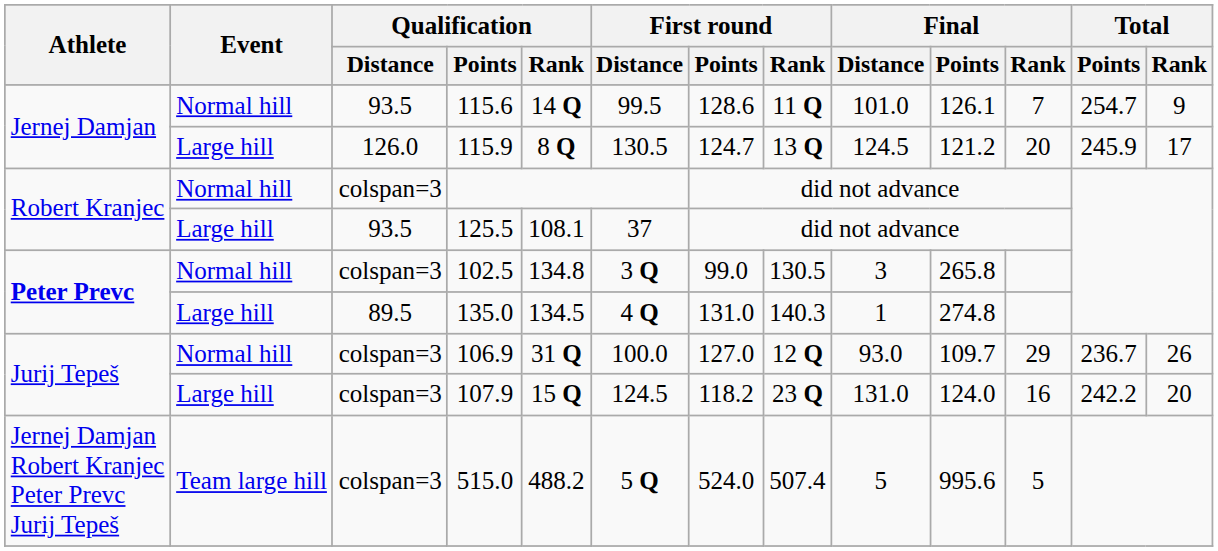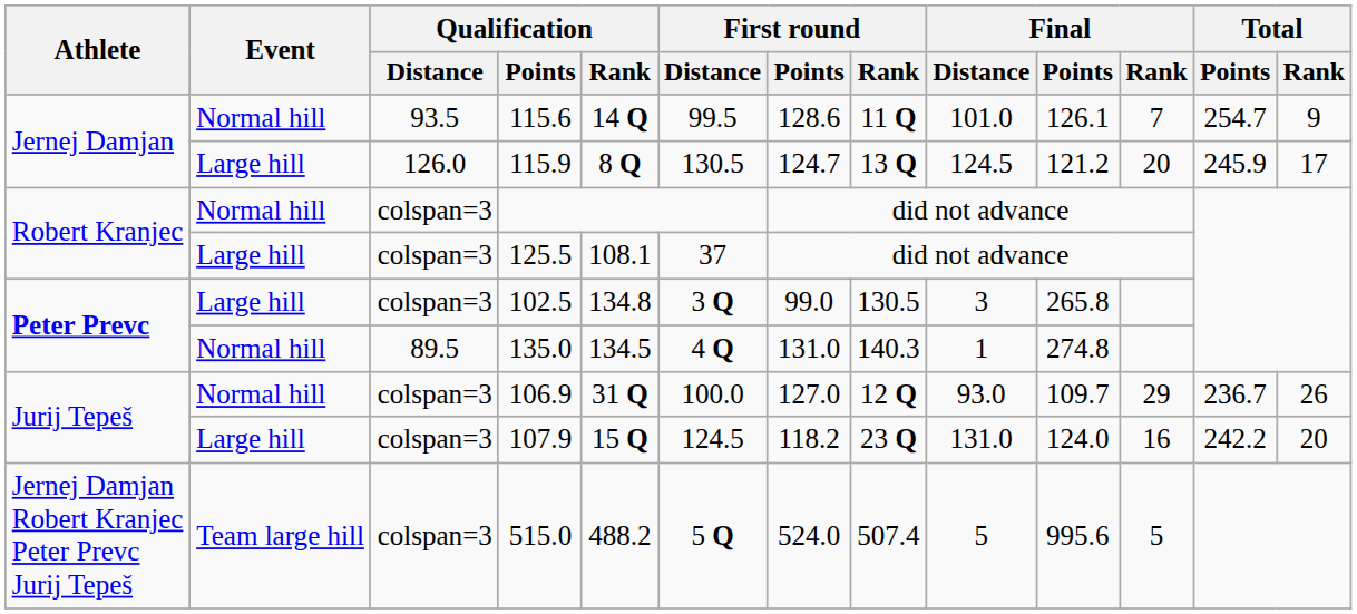125.5 | Qualification / Distance: 93.5 -> colspan=3
102.5 | Event: Normal hill -> Large hill
135.0 | Event: Large hill -> Normal hill
